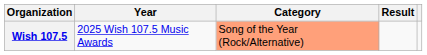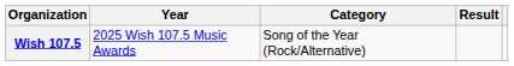Wish 107.5 | Category: lightsalmon background -> no background
